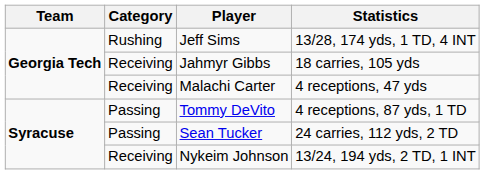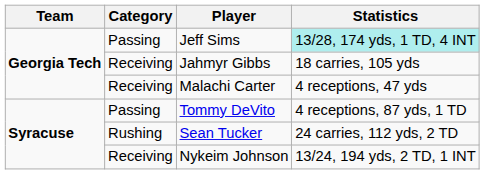Jeff Sims | Category: Rushing -> Passing
Jeff Sims | Statistics: no background -> paleturquoise background
Sean Tucker | Category: Passing -> Rushing
